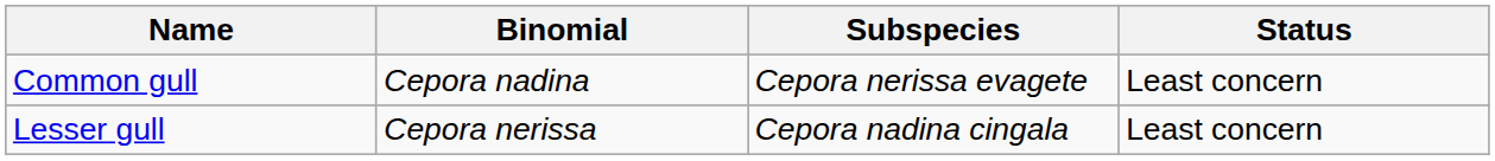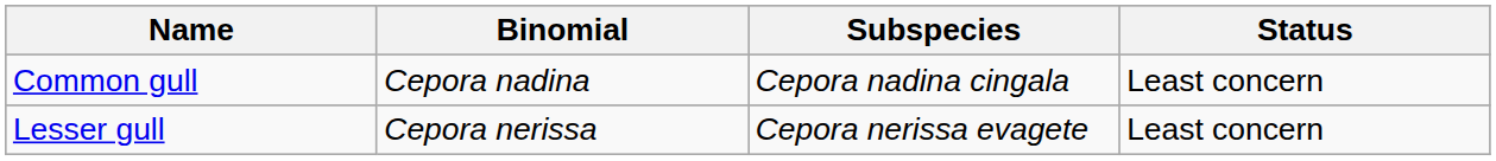Common gull | Subspecies: Cepora nerissa evagete -> Cepora nadina cingala
Lesser gull | Subspecies: Cepora nadina cingala -> Cepora nerissa evagete
